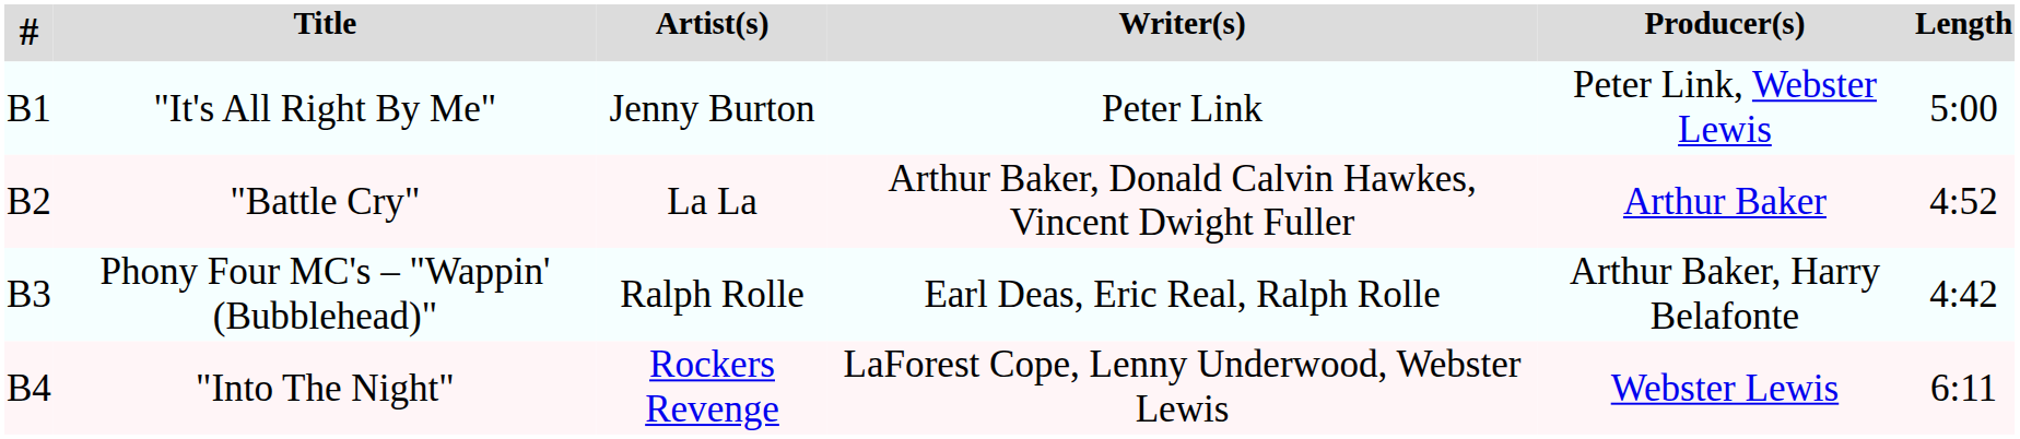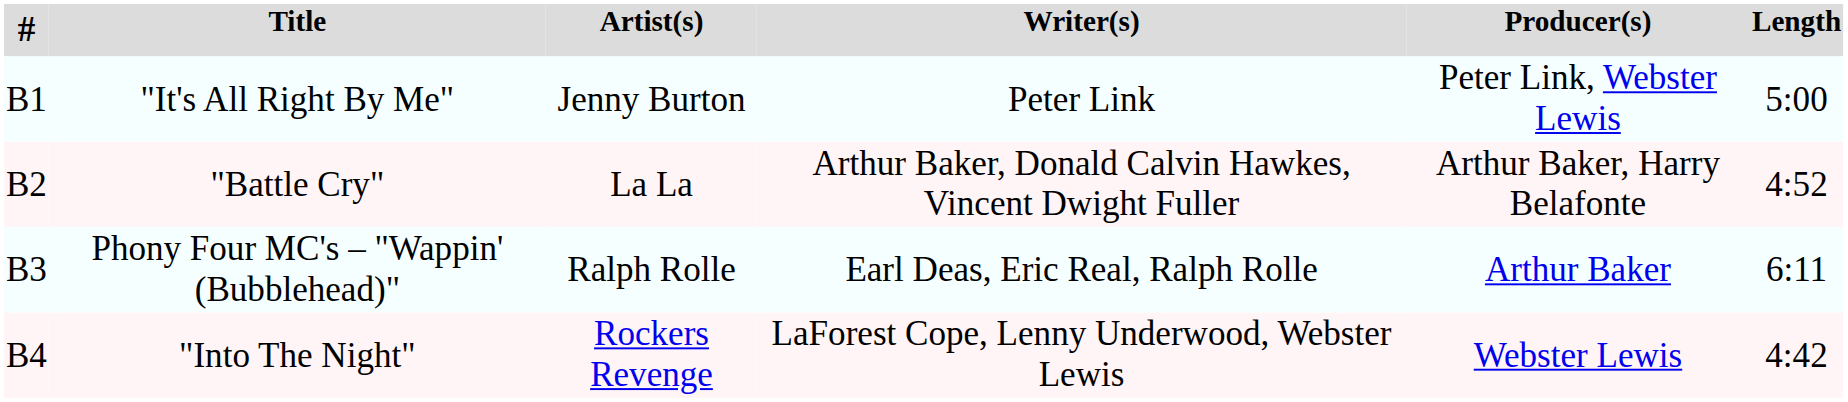"Battle Cry" | Producer(s): Arthur Baker -> Arthur Baker, Harry Belafonte
Phony Four MC's – "Wappin' (Bubblehead)" | Producer(s): Arthur Baker, Harry Belafonte -> Arthur Baker
Phony Four MC's – "Wappin' (Bubblehead)" | Length: 4:42 -> 6:11
"Into The Night" | Length: 6:11 -> 4:42
